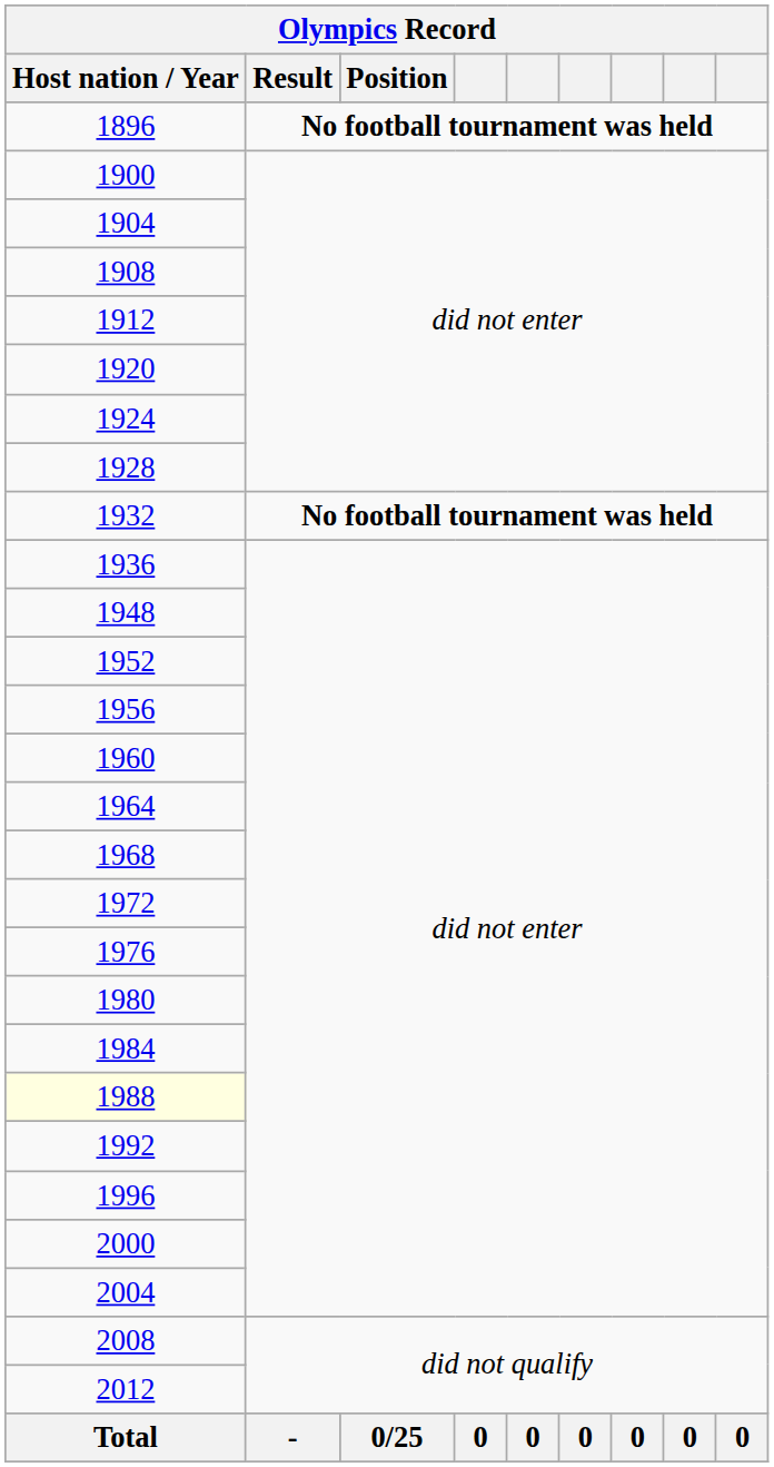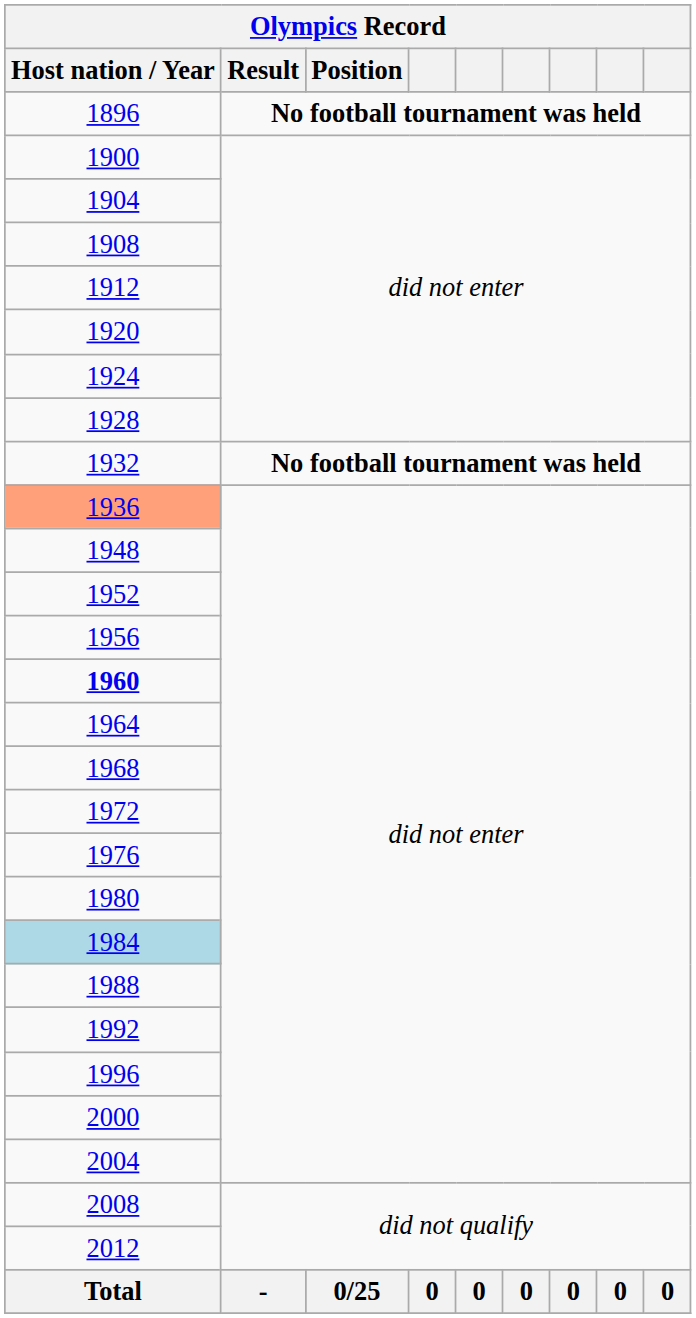1936 | Host nation / Year: no background -> lightsalmon background
1960 | Host nation / Year: normal -> bold
1984 | Host nation / Year: no background -> lightblue background
1988 | Host nation / Year: lightyellow background -> no background
